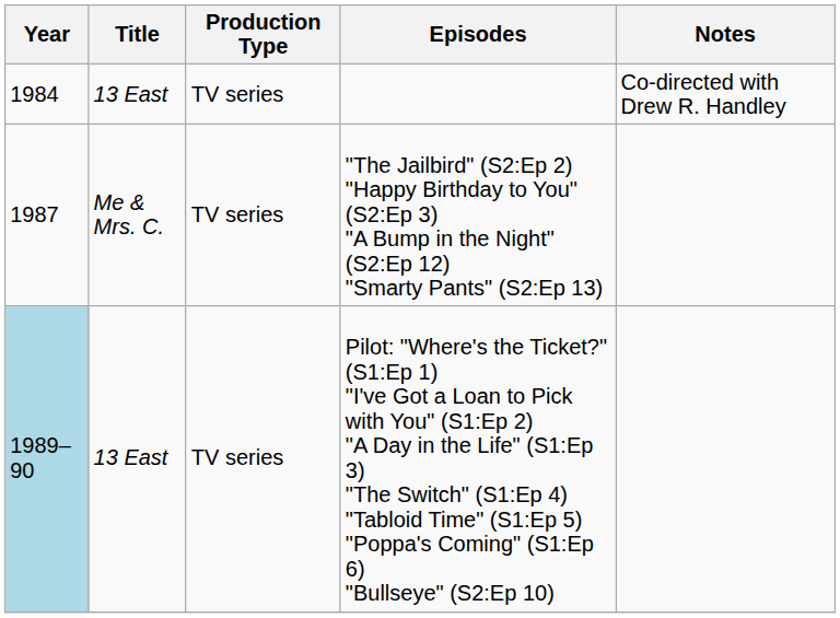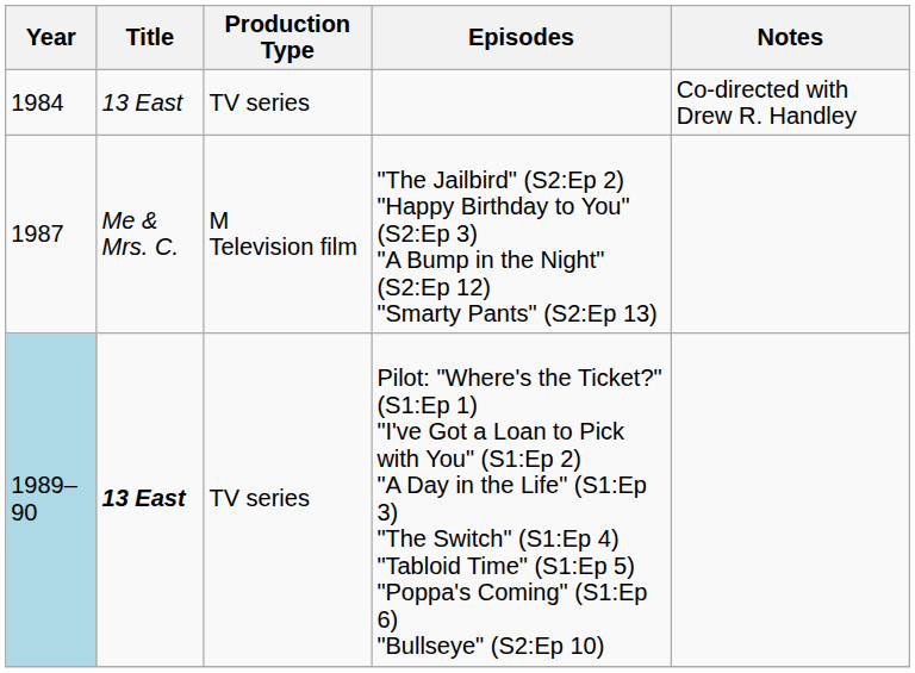row 3 | Production Type: TV series -> M Television film
row 4 | Title: normal -> bold
